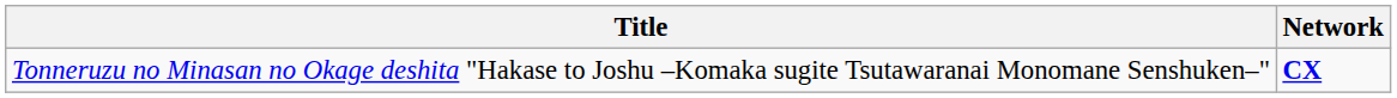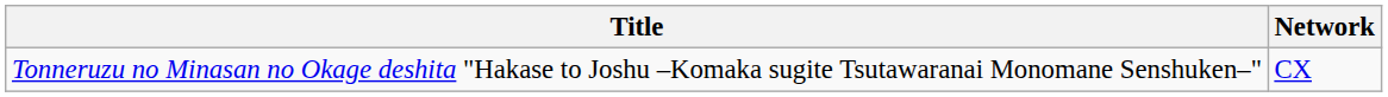row 2 | Network: bold -> normal
